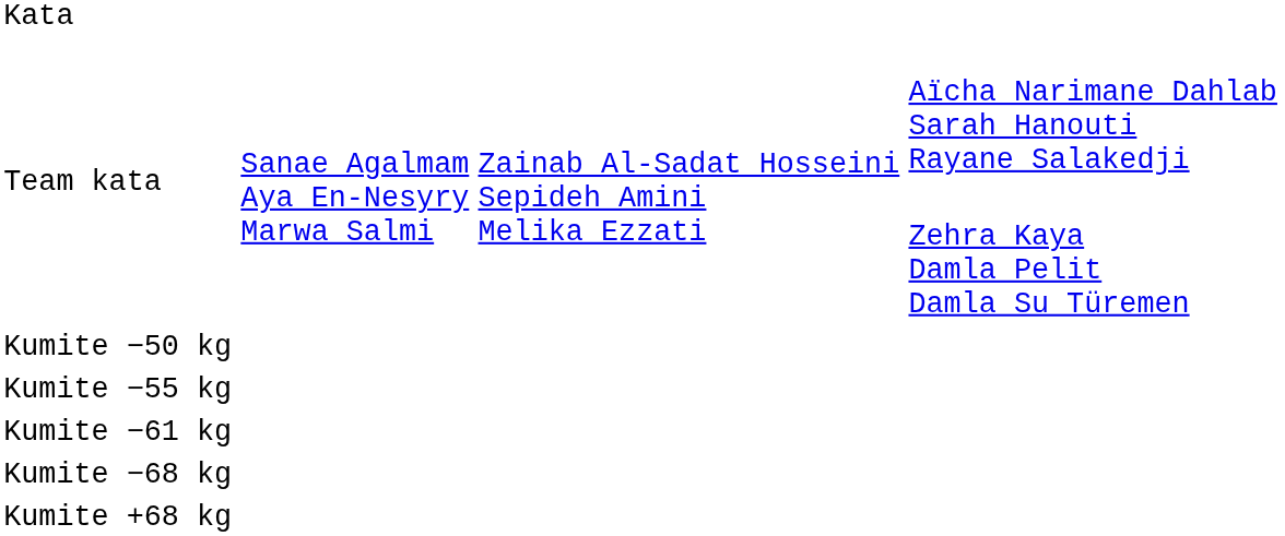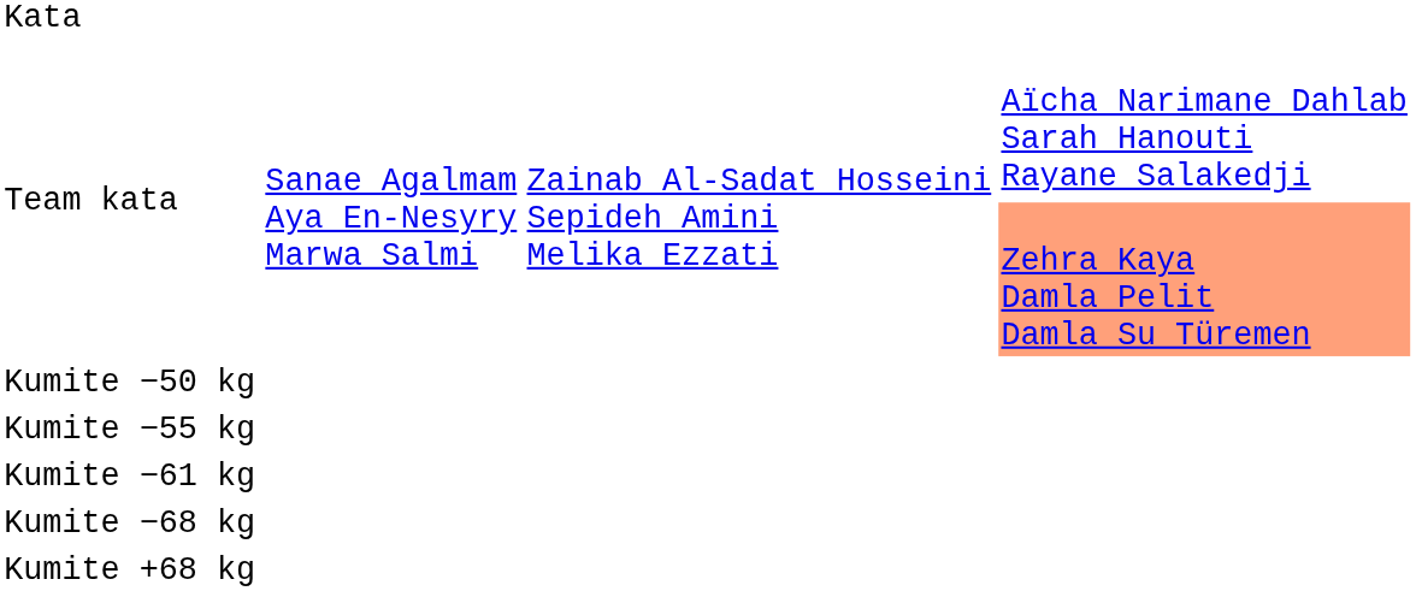Team kata / Zehra Kaya Damla Pelit Damla Su Türemen | column 4: no background -> lightsalmon background
